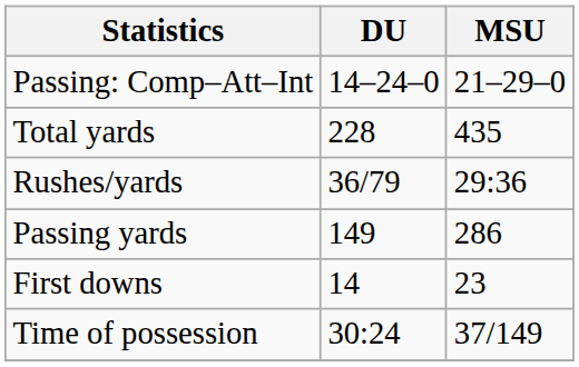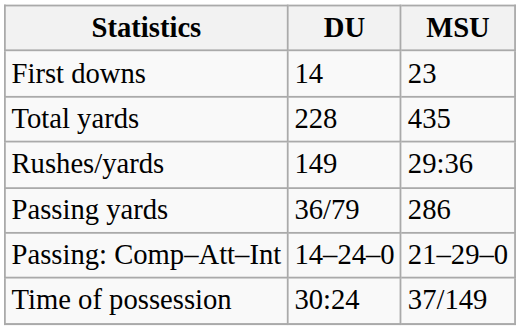rows swapped: First downs <-> Passing: Comp–Att–Int
Rushes/yards | DU: 36/79 -> 149
Passing yards | DU: 149 -> 36/79
